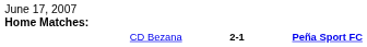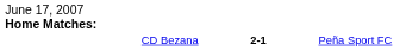CD Bezana | column 3: bold -> normal
